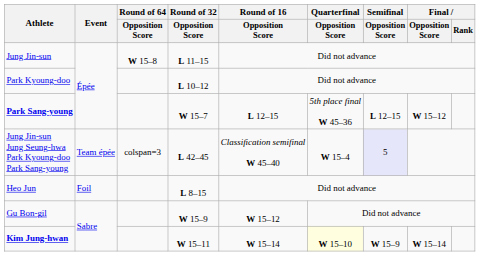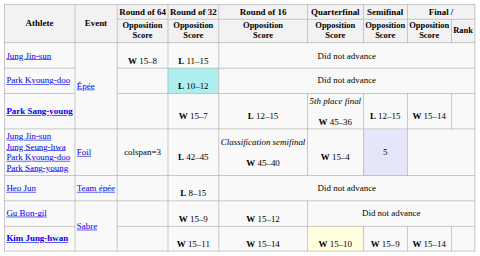Park Kyoung-doo | Round of 32 / Opposition Score: no background -> paleturquoise background
Park Sang-young | Final / Opposition Score: W 15–12 -> W 15–14
Jung Jin-sun Jung Seung-hwa Park Kyoung-doo Park Sang-young | Event: Team épée -> Foil
Heo Jun | Event: Foil -> Team épée
